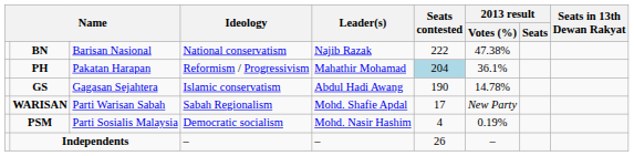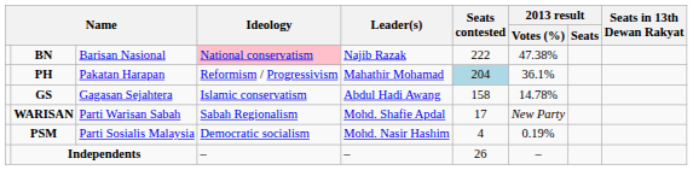BN | Ideology: no background -> pink background
GS | Seats contested: 190 -> 158
